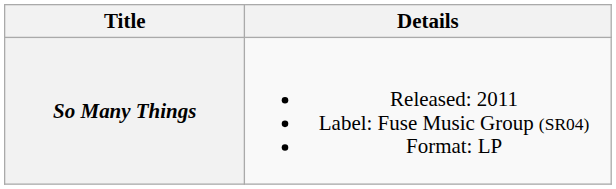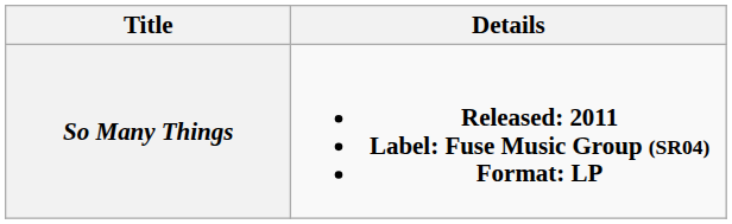So Many Things | Details: normal -> bold
